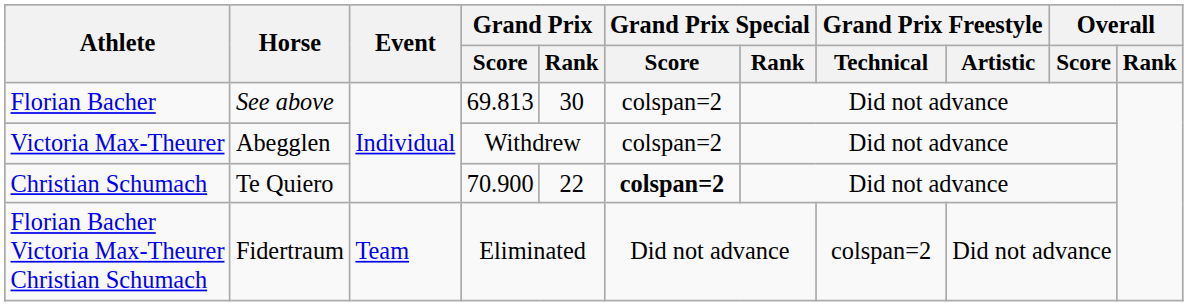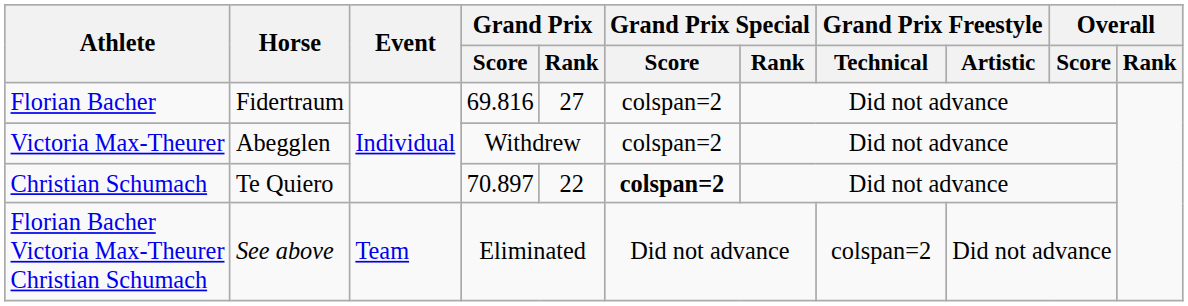Florian Bacher | Horse: See above -> Fidertraum
Florian Bacher | Grand Prix / Score: 69.813 -> 69.816
Florian Bacher | Grand Prix / Rank: 30 -> 27
Christian Schumach | Grand Prix / Score: 70.900 -> 70.897
Florian Bacher Victoria Max-Theurer Christian Schumach | Horse: Fidertraum -> See above
